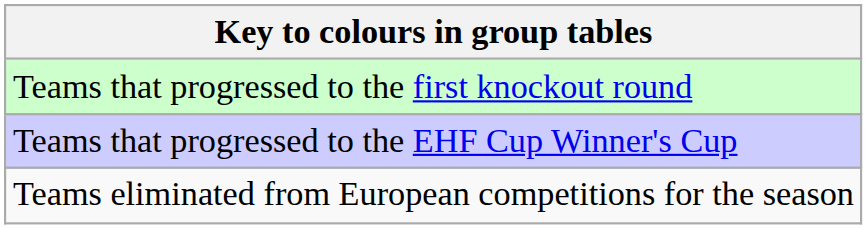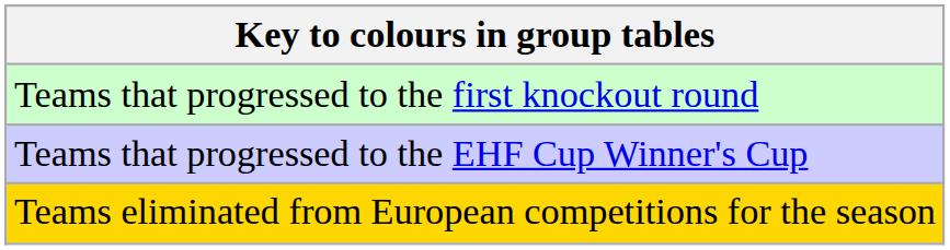row 4 | column 1: no background -> gold background
